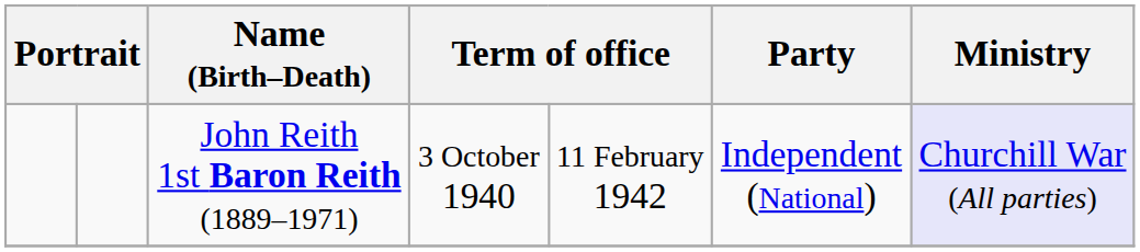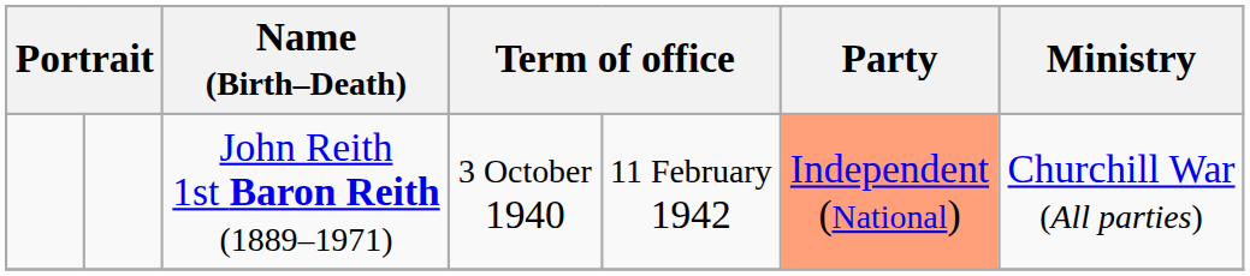John Reith 1st Baron Reith (1889–1971) | Party: no background -> lightsalmon background
John Reith 1st Baron Reith (1889–1971) | Ministry: lavender background -> no background
